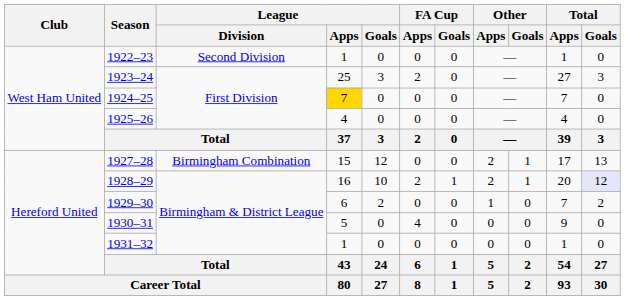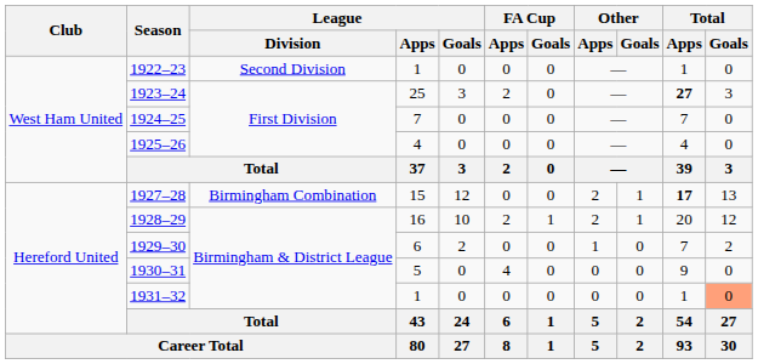1923–24 | Total / Apps: normal -> bold
1924–25 | League / Apps: gold background -> no background
1927–28 | Total / Apps: normal -> bold
1928–29 | Total / Goals: lavender background -> no background
1931–32 | Total / Goals: no background -> lightsalmon background
